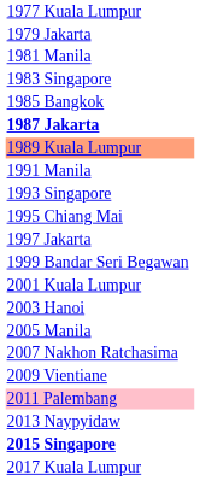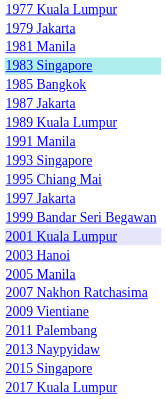1983 Singapore | column 1: no background -> paleturquoise background
1987 Jakarta | column 1: bold -> normal
1989 Kuala Lumpur | column 1: lightsalmon background -> no background
2001 Kuala Lumpur | column 1: no background -> lavender background
2011 Palembang | column 1: pink background -> no background
2015 Singapore | column 1: bold -> normal
